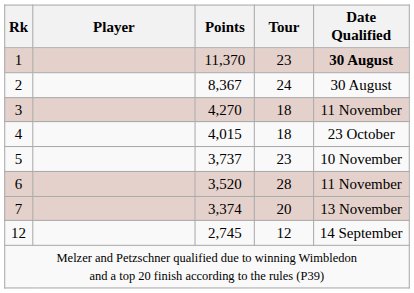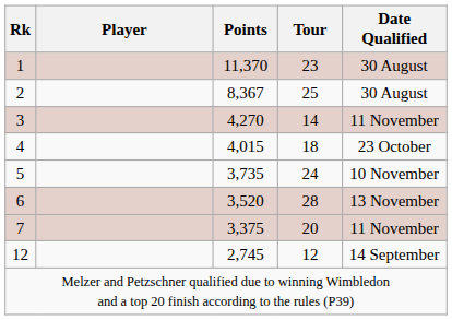1 | Date Qualified: bold -> normal
2 | Tour: 24 -> 25
3 | Tour: 18 -> 14
5 | Points: 3,737 -> 3,735
5 | Tour: 23 -> 24
6 | Date Qualified: 11 November -> 13 November
7 | Points: 3,374 -> 3,375
7 | Date Qualified: 13 November -> 11 November
